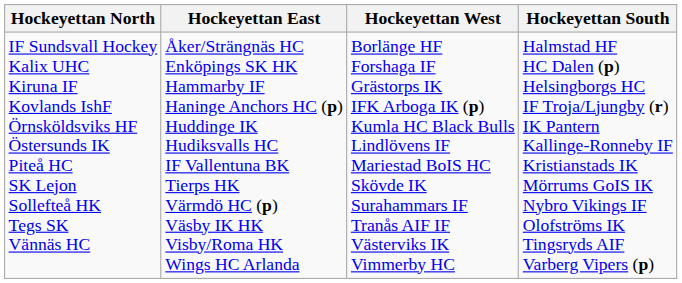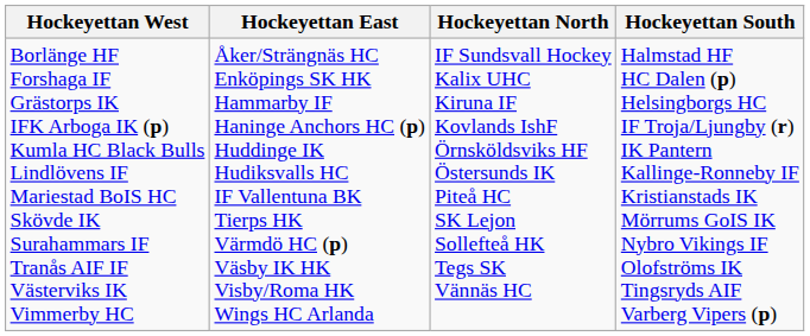columns swapped: Hockeyettan North <-> Hockeyettan West
